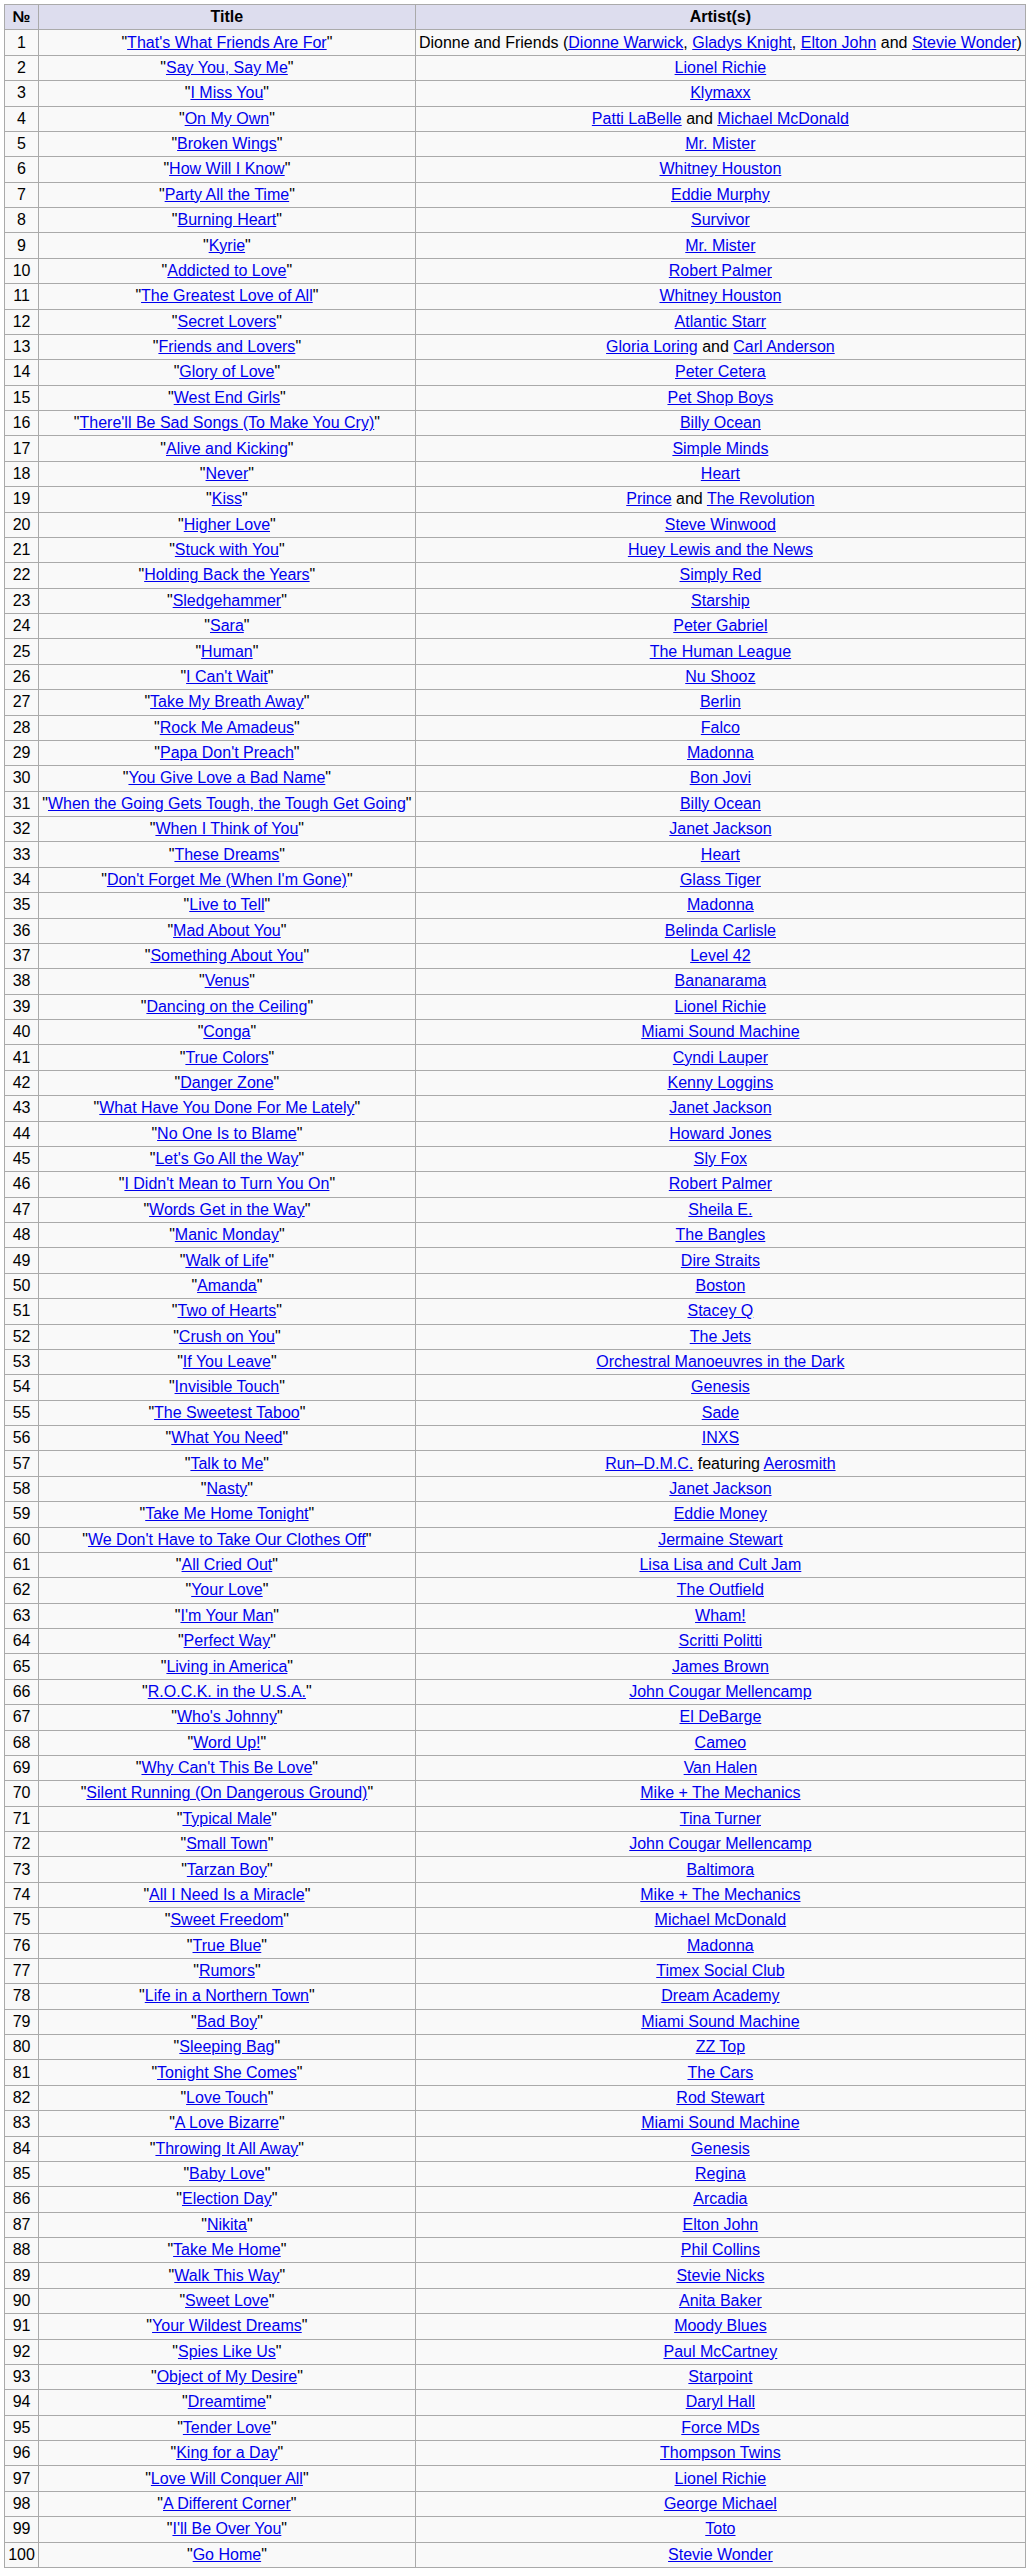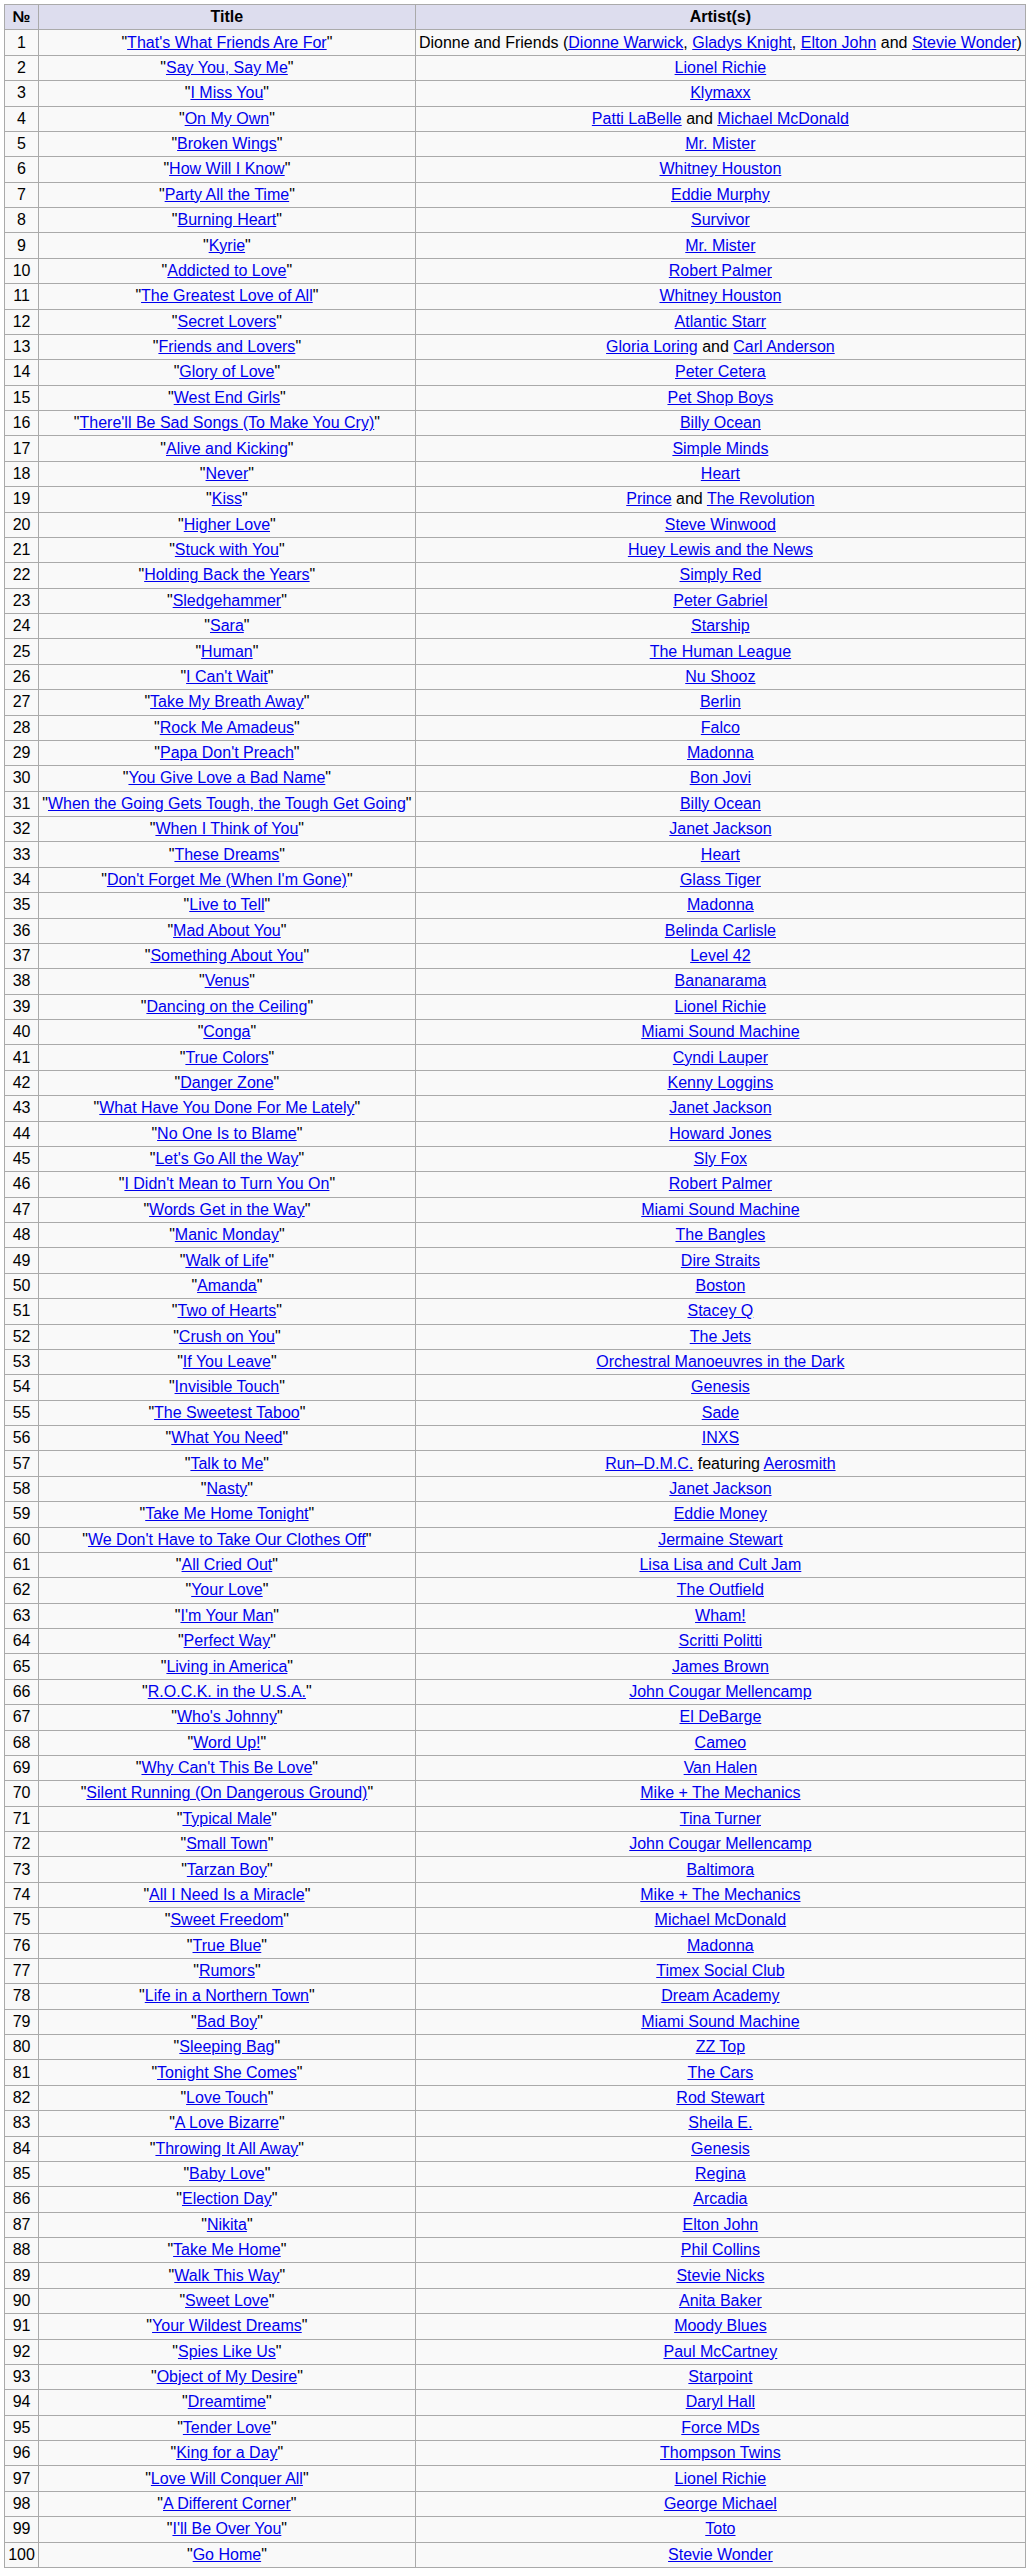"Sledgehammer" | Artist(s): Starship -> Peter Gabriel
"Sara" | Artist(s): Peter Gabriel -> Starship
"Words Get in the Way" | Artist(s): Sheila E. -> Miami Sound Machine
"A Love Bizarre" | Artist(s): Miami Sound Machine -> Sheila E.
